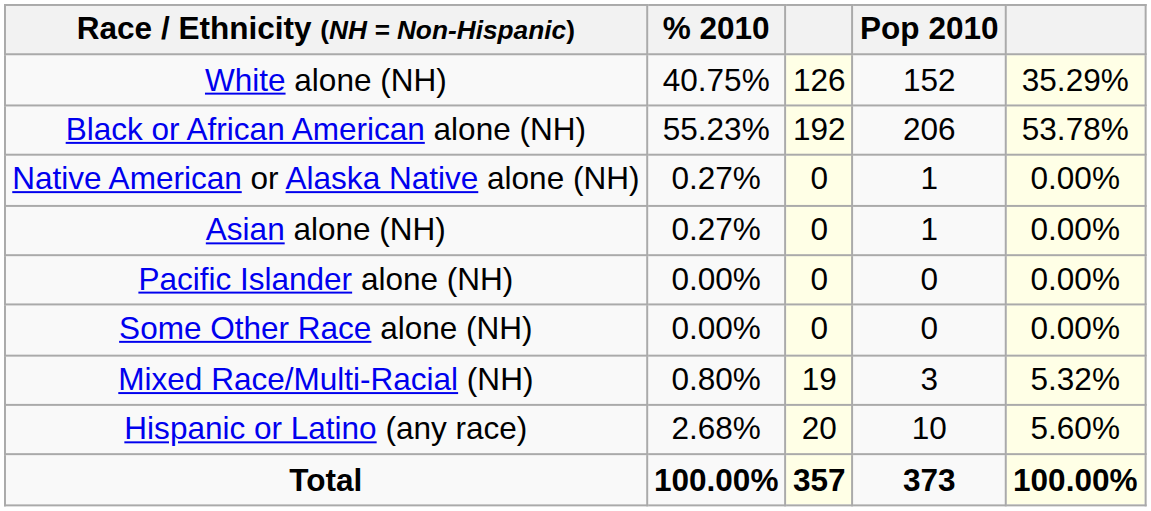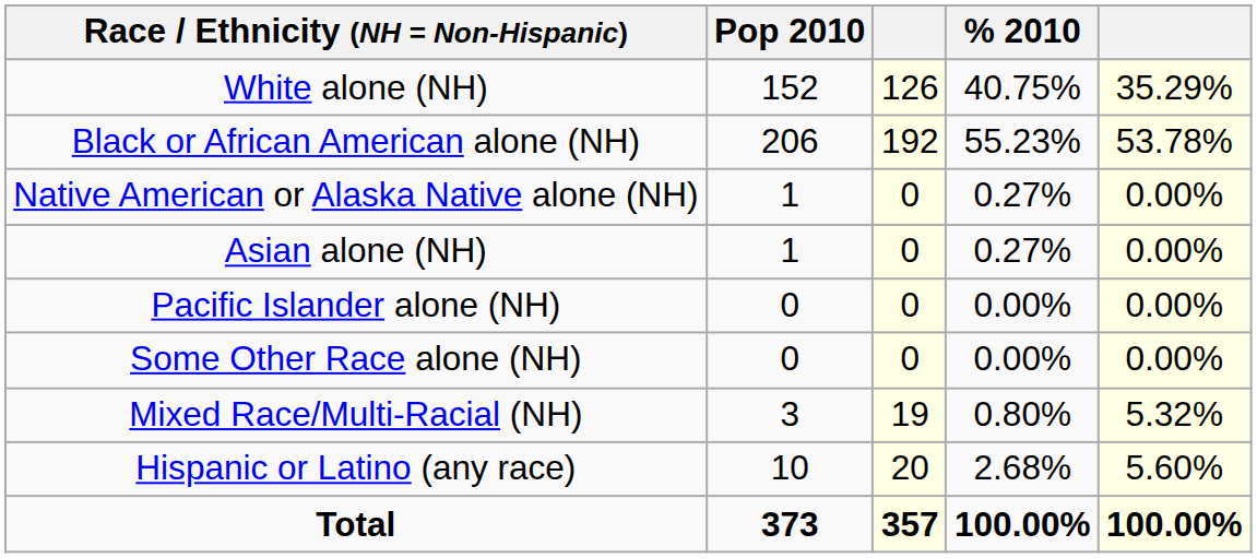columns swapped: Pop 2010 <-> % 2010
